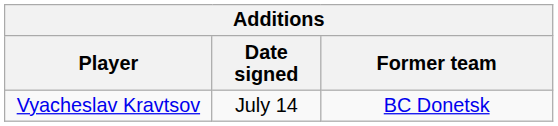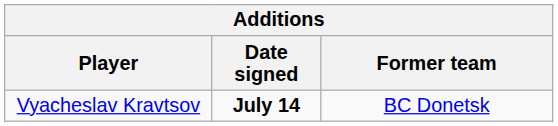Vyacheslav Kravtsov | Date signed: normal -> bold
